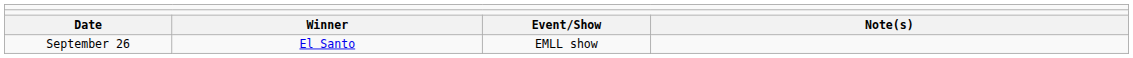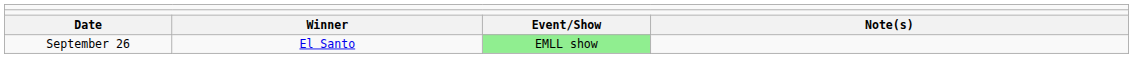September 26 | column 3: no background -> lightgreen background
